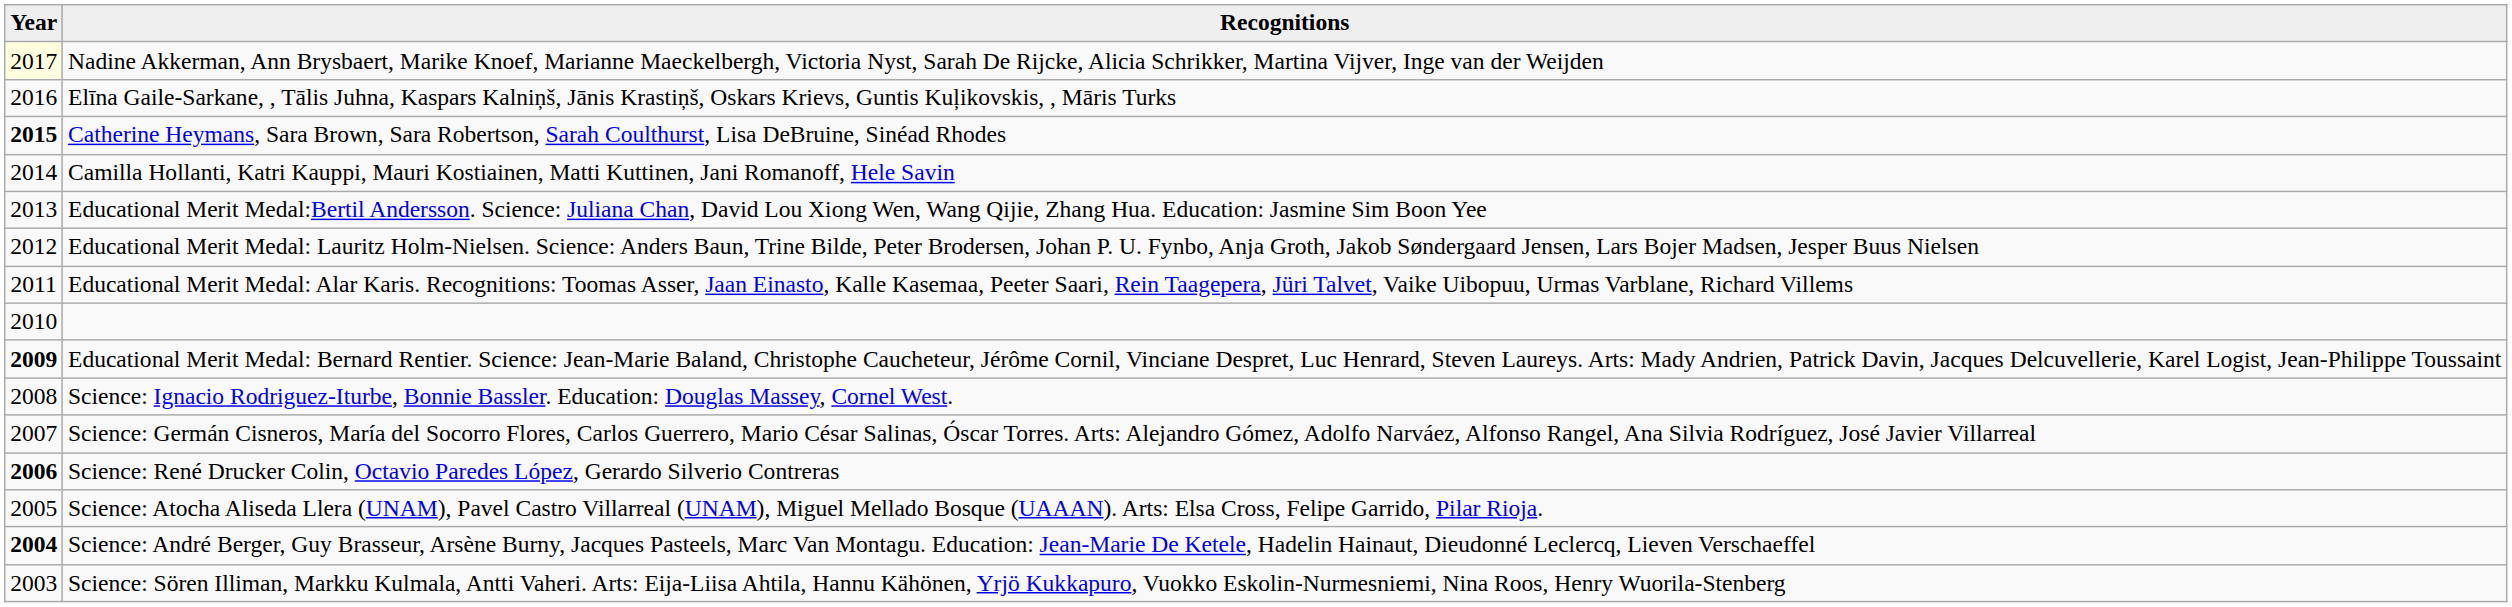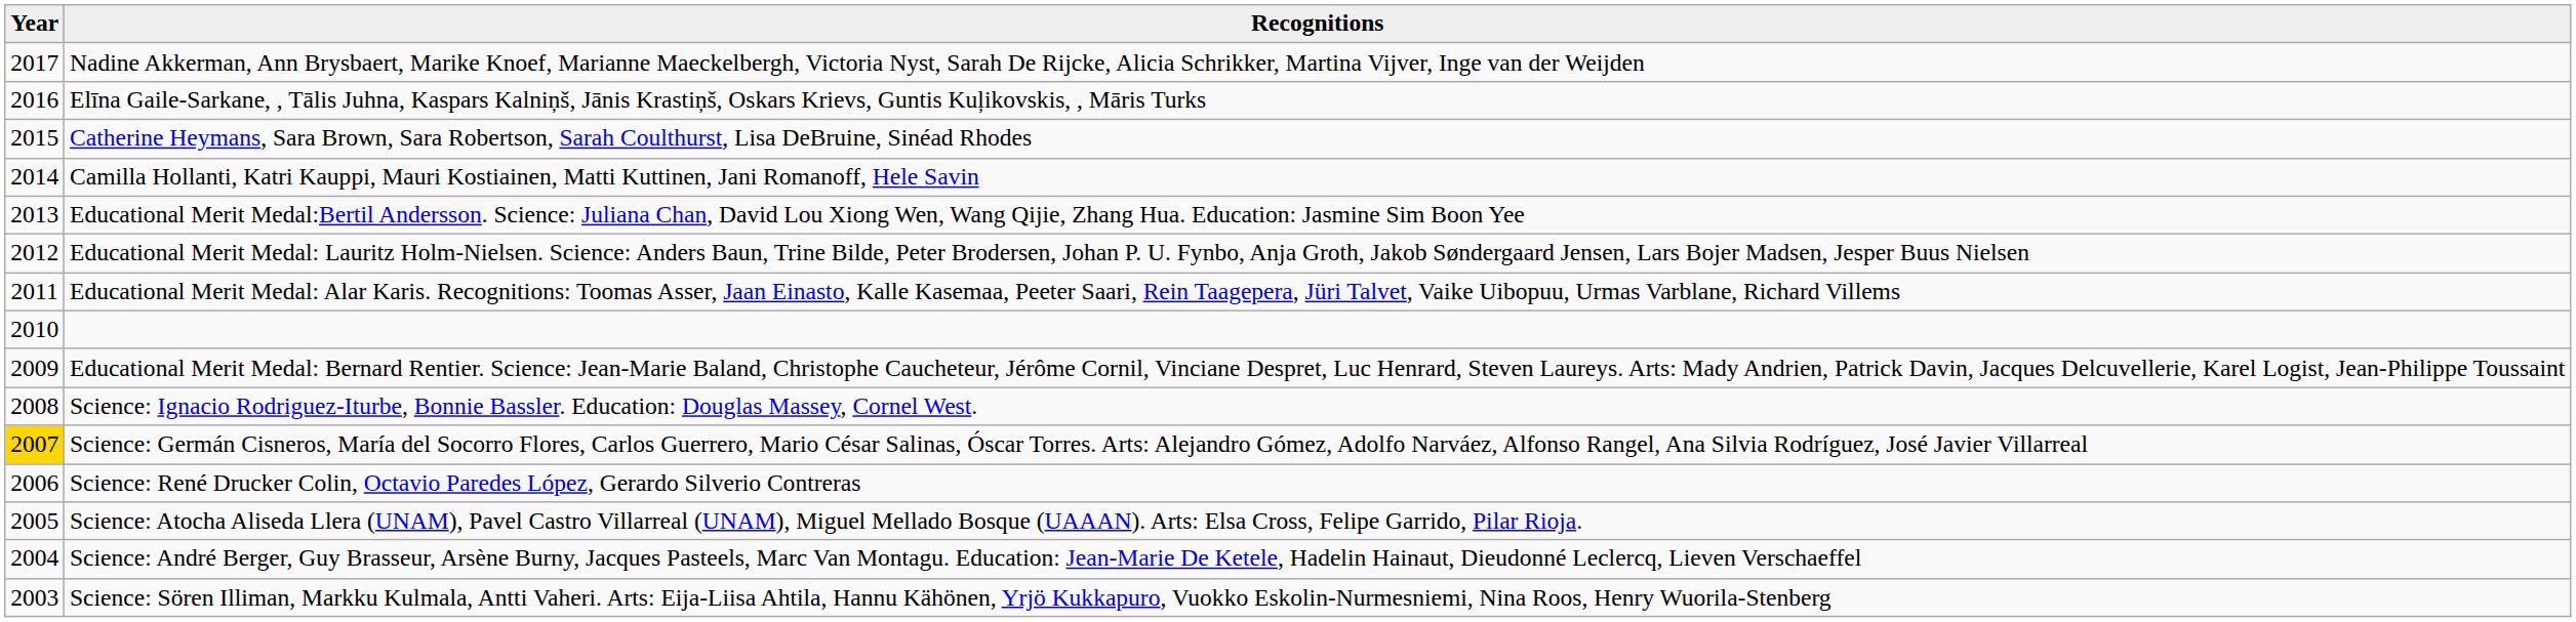row 2 | Year: lightyellow background -> no background
row 4 | Year: bold -> normal
row 10 | Year: bold -> normal
row 12 | Year: no background -> gold background
row 13 | Year: bold -> normal
row 15 | Year: bold -> normal
